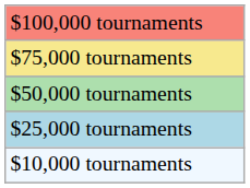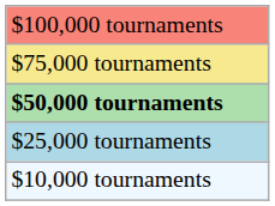row 3 | column 1: normal -> bold
